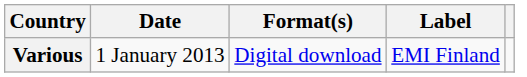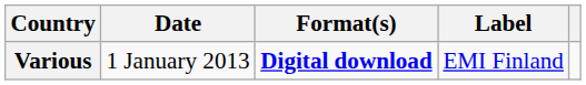Various | Format(s): normal -> bold
